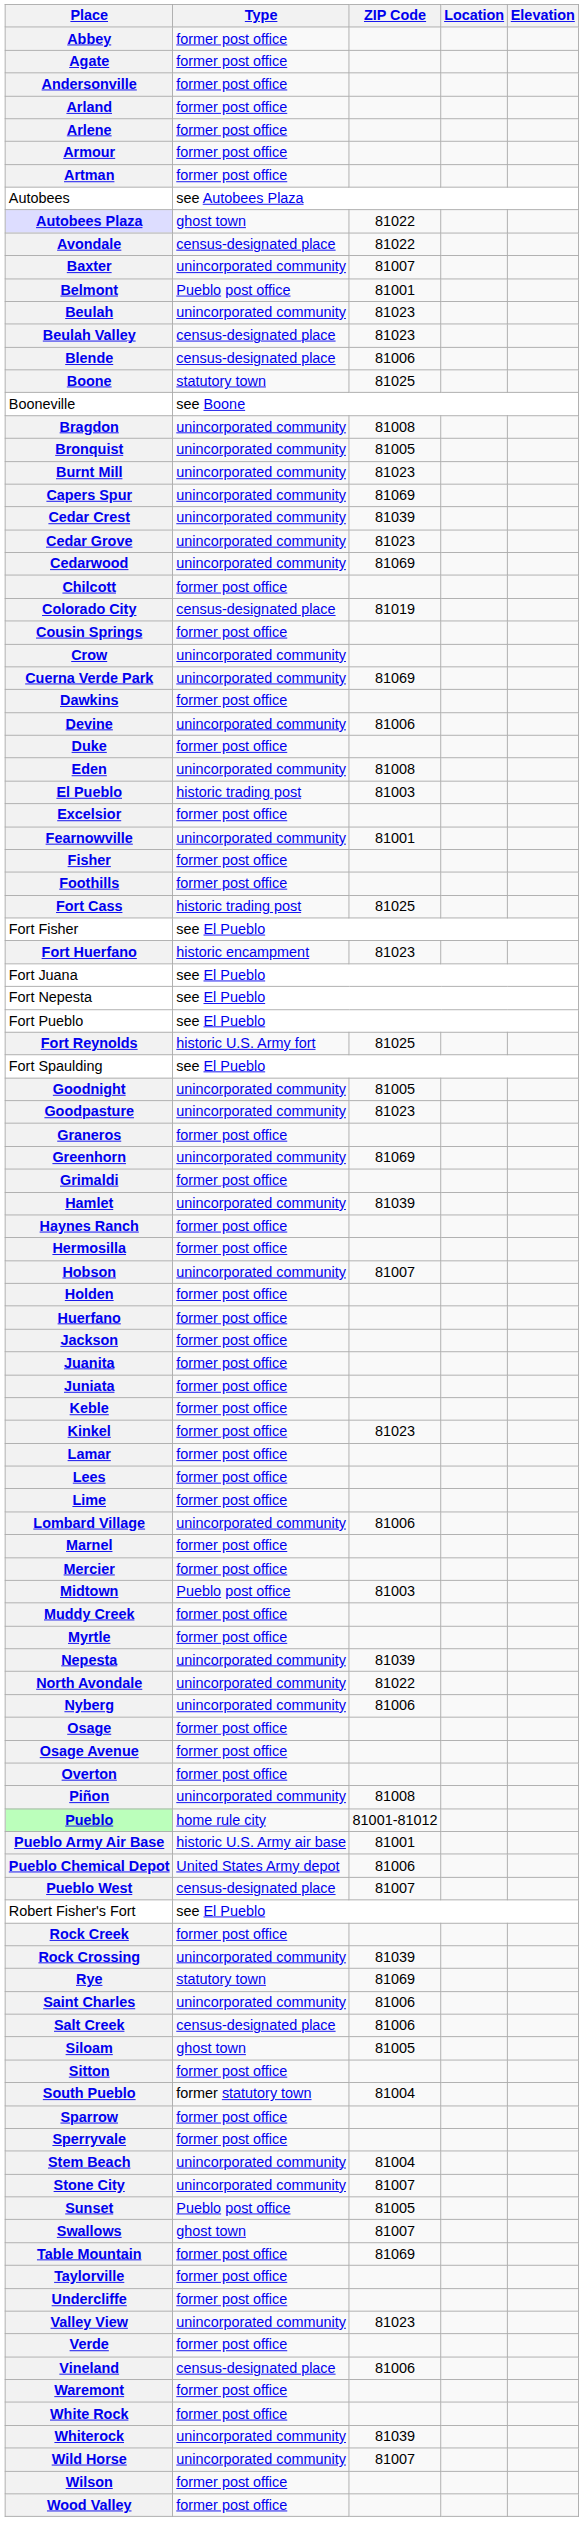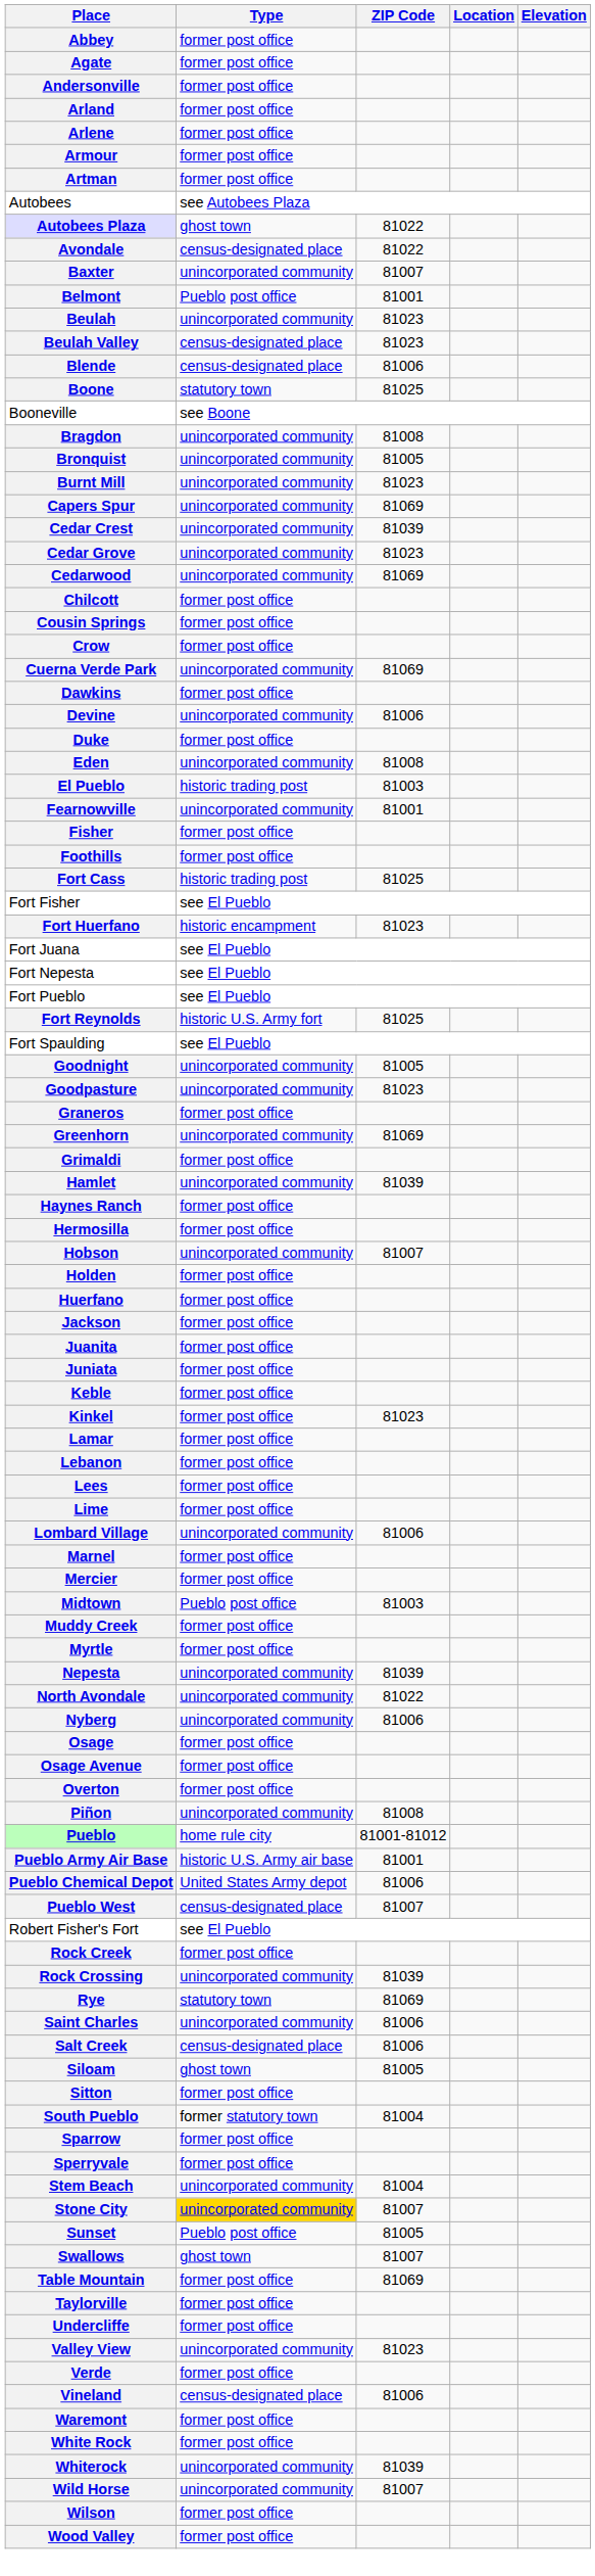- row: Colorado City | census-designated place | 81019
Crow | Type: unincorporated community -> former post office
- row: Excelsior | former post office
+ row: Lebanon | former post office
Stone City | Type: no background -> gold background
